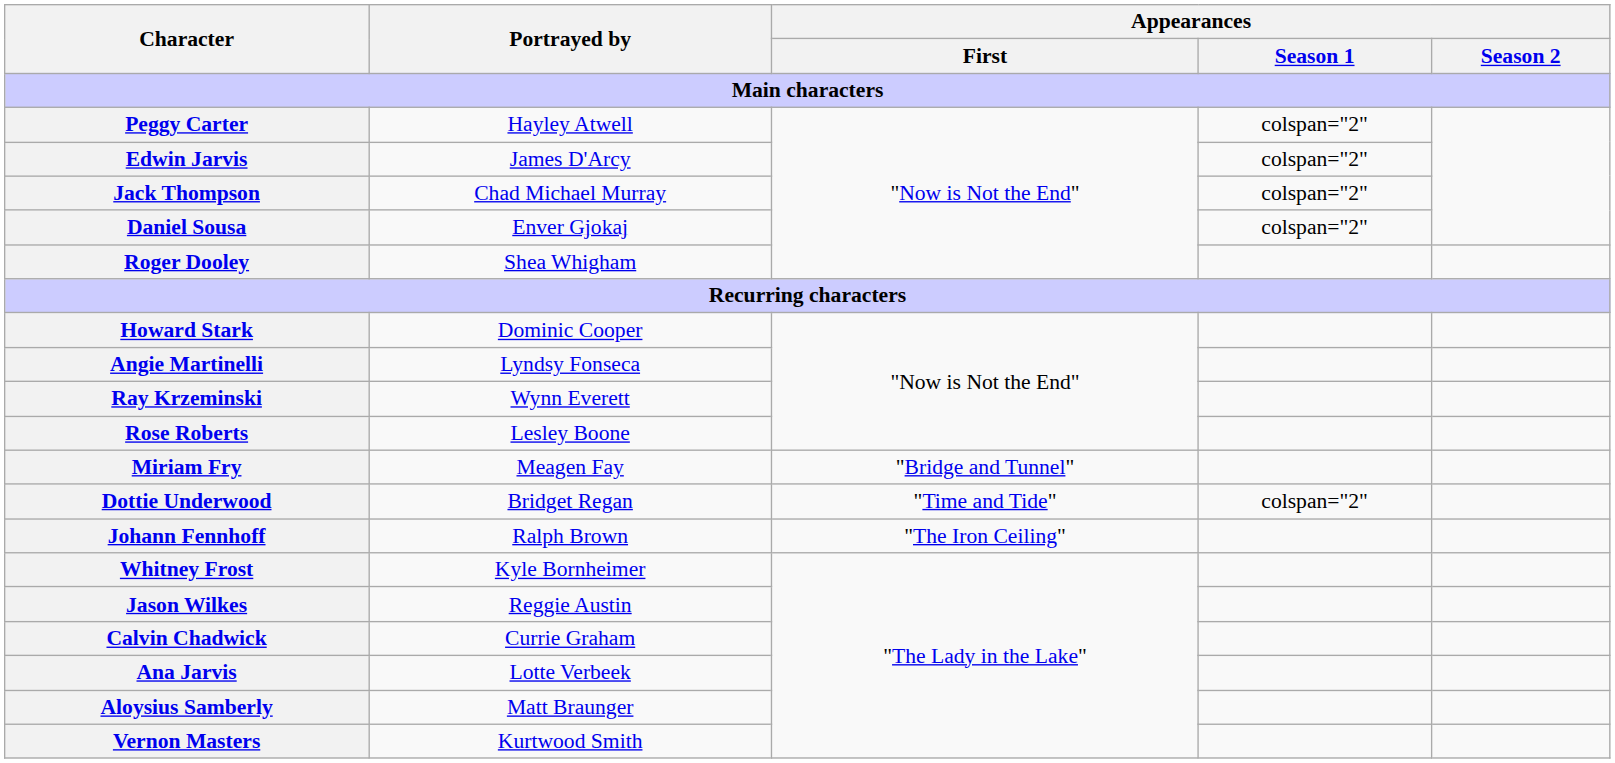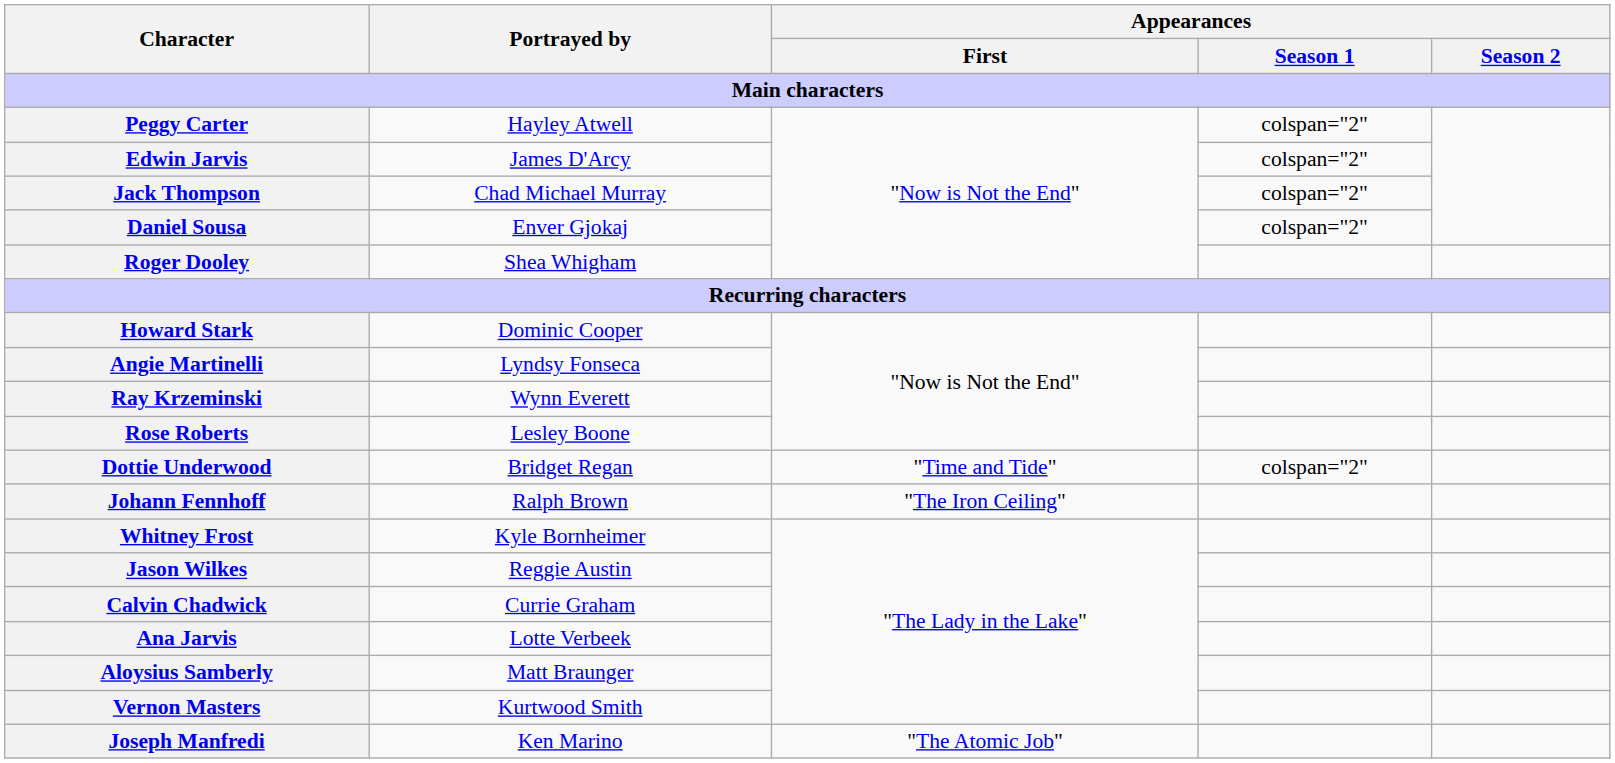- row: Miriam Fry | Meagen Fay | "Bridge and Tunnel"
+ row: Joseph Manfredi | Ken Marino | "The Atomic Job"
